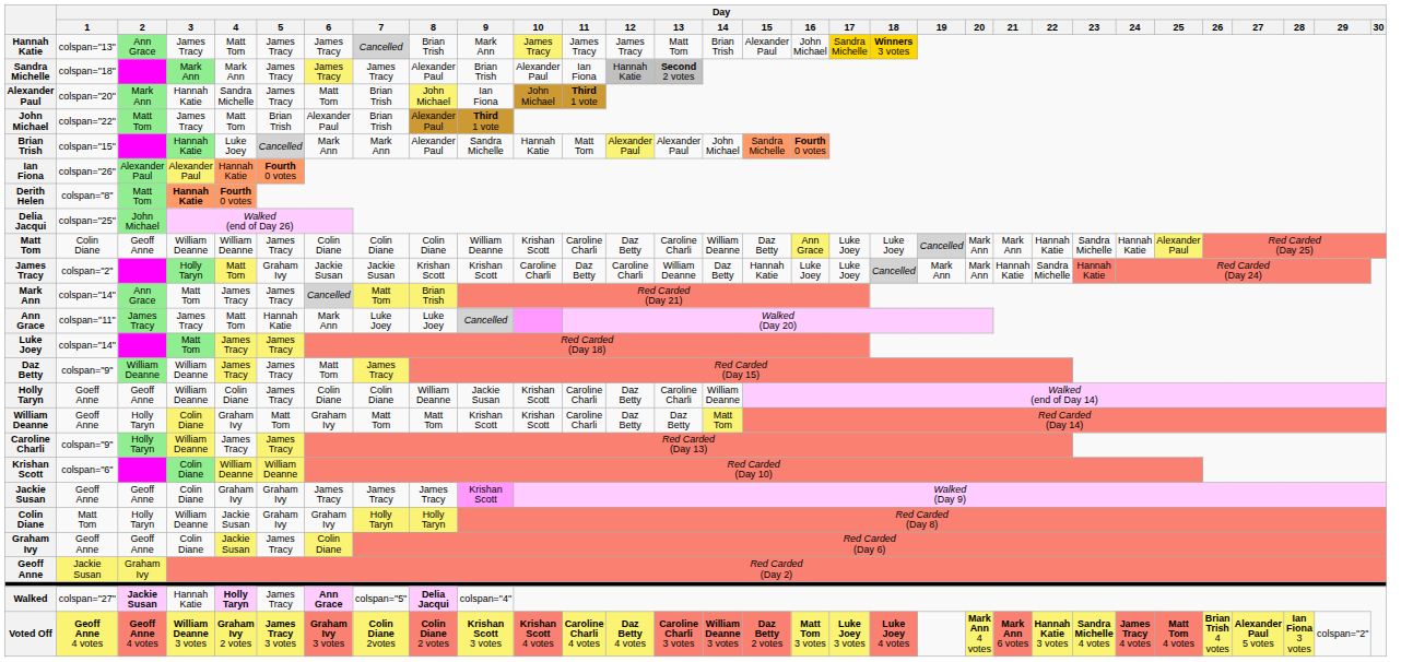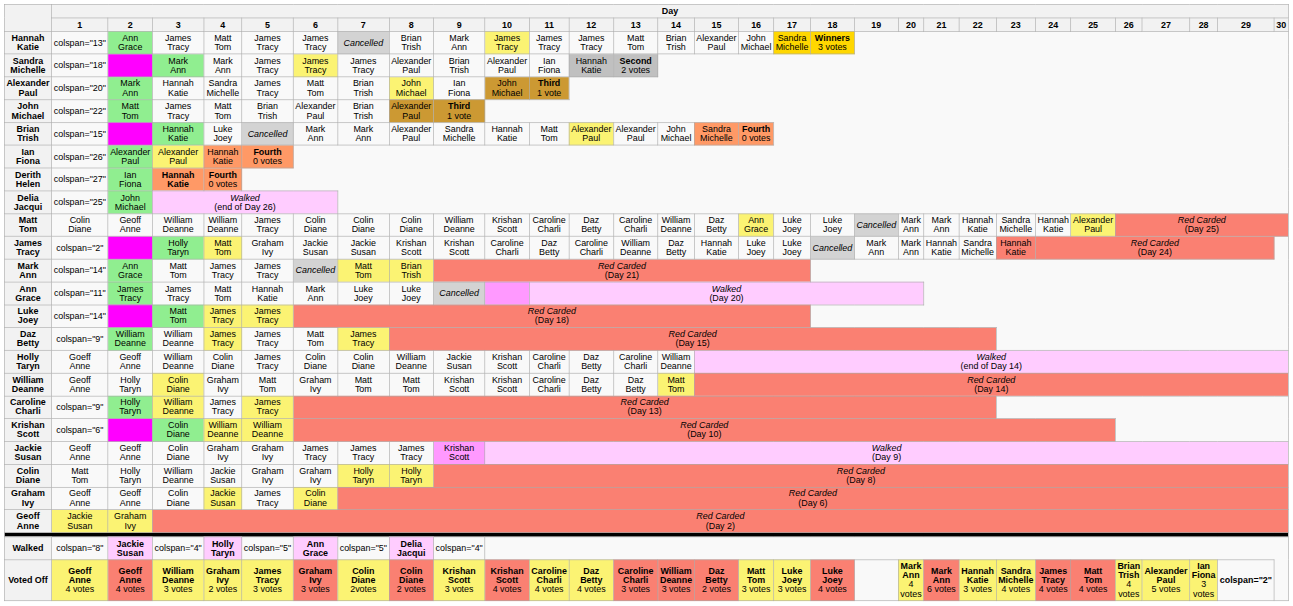Derith Helen | Day / 1: colspan="8" -> colspan="27"
Derith Helen | Day / 2: Matt Tom -> Ian Fiona
Walked | Day / 1: colspan="27" -> colspan="8"
Walked | Day / 3: Hannah Katie -> colspan="4"
Walked | Day / 5: James Tracy -> colspan="5"
Voted Off | Day / 29: normal -> bold
